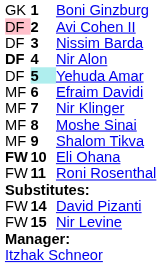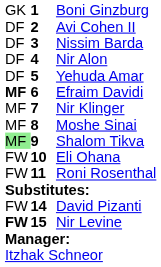Avi Cohen II | column 1: pink background -> no background
Nir Alon | column 1: bold -> normal
Yehuda Amar | column 2: paleturquoise background -> no background
Efraim Davidi | column 1: normal -> bold
Shalom Tikva | column 1: no background -> lightgreen background
Eli Ohana | column 1: bold -> normal
Nir Levine | column 1: normal -> bold
